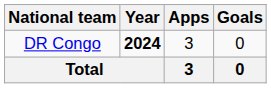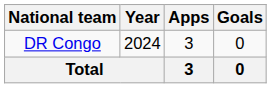DR Congo | Year: bold -> normal
